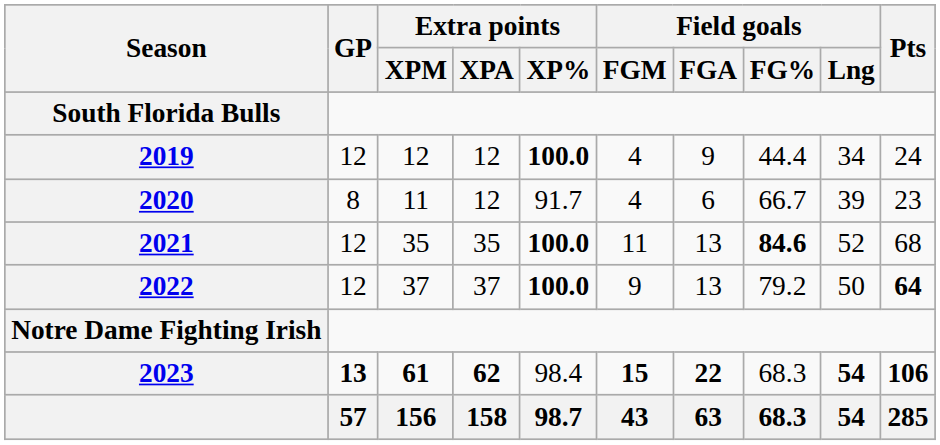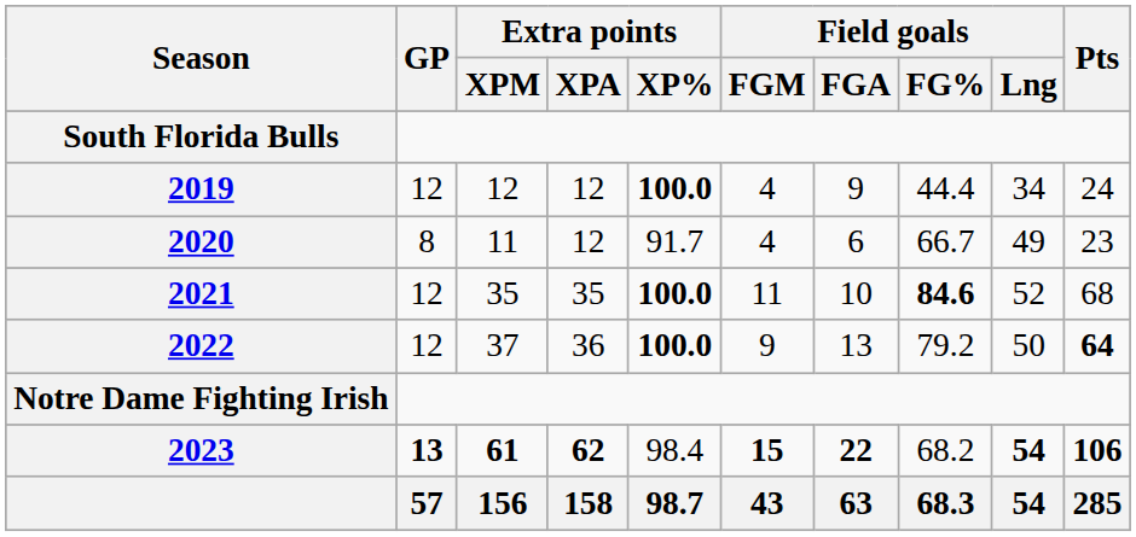2020 | Field goals / Lng: 39 -> 49
2021 | Field goals / FGA: 13 -> 10
2022 | Extra points / XPA: 37 -> 36
2023 | Field goals / FG%: 68.3 -> 68.2
